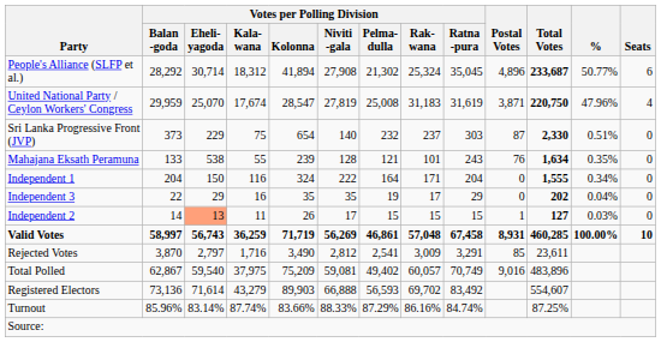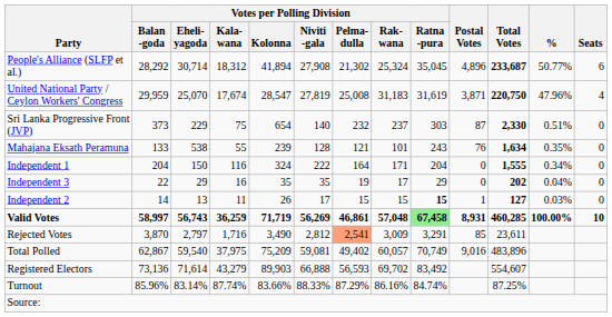Independent 2 | Votes per Polling Division / Eheli- yagoda: lightsalmon background -> no background
Independent 2 | Votes per Polling Division / Ratna -pura: normal -> bold
Valid Votes | Votes per Polling Division / Ratna -pura: no background -> lightgreen background
Rejected Votes | Votes per Polling Division / Pelma- dulla: no background -> lightsalmon background
